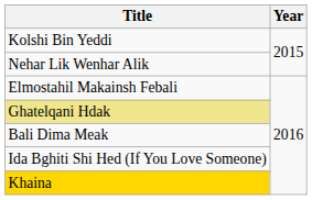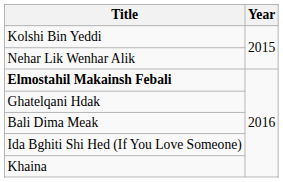Elmostahil Makainsh Febali | Title: normal -> bold
Ghatelqani Hdak | Title: khaki background -> no background
Khaina | Title: gold background -> no background
